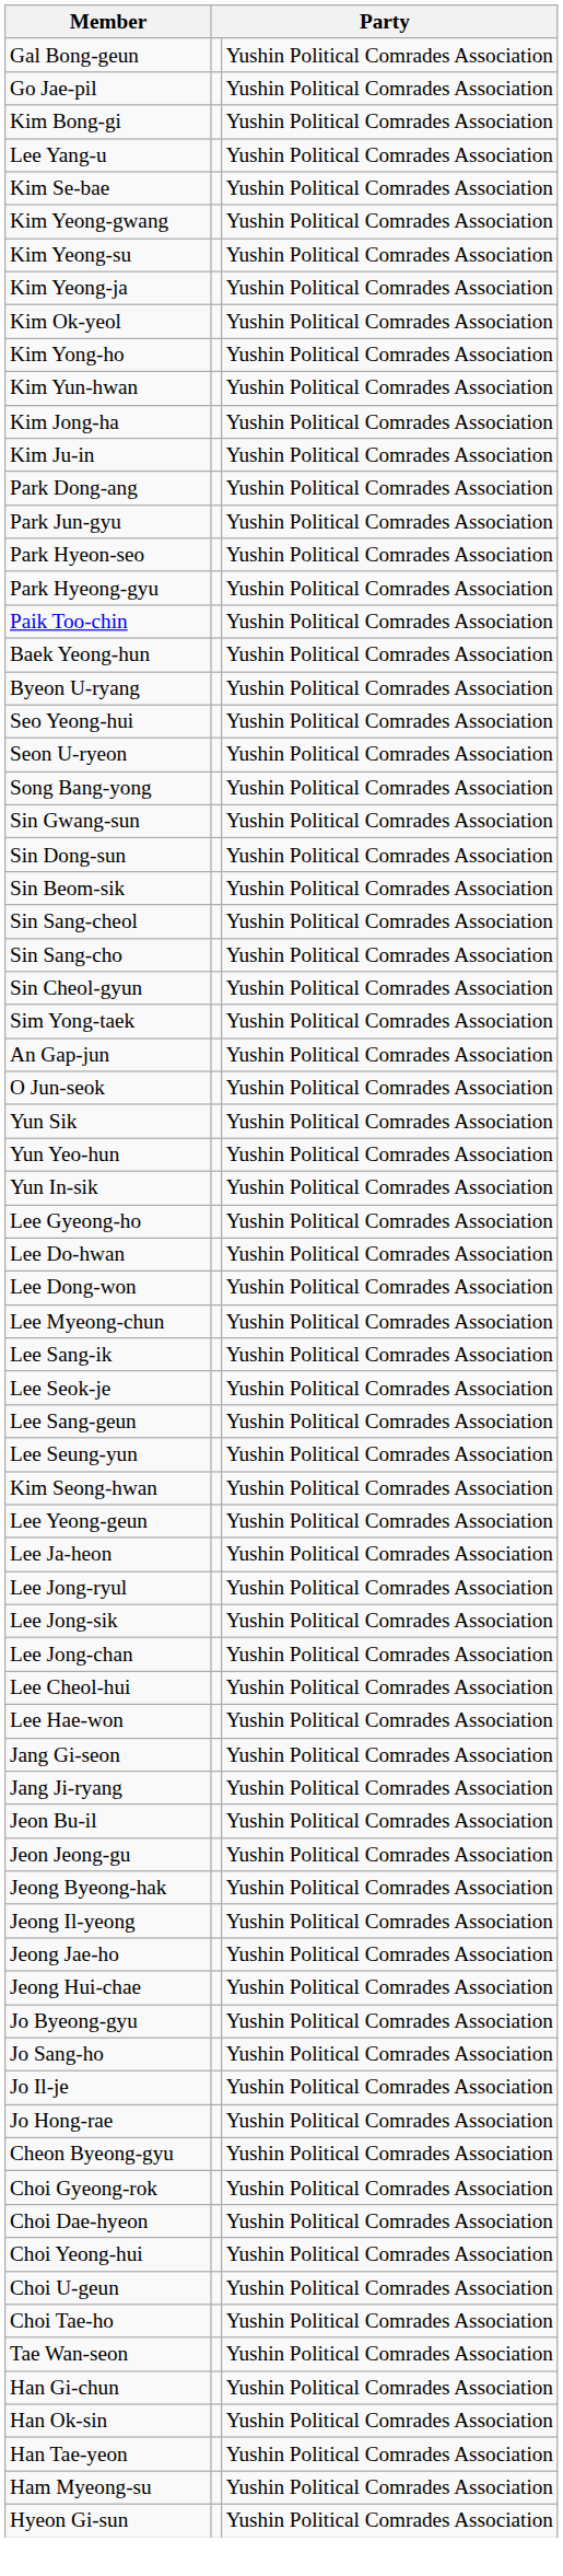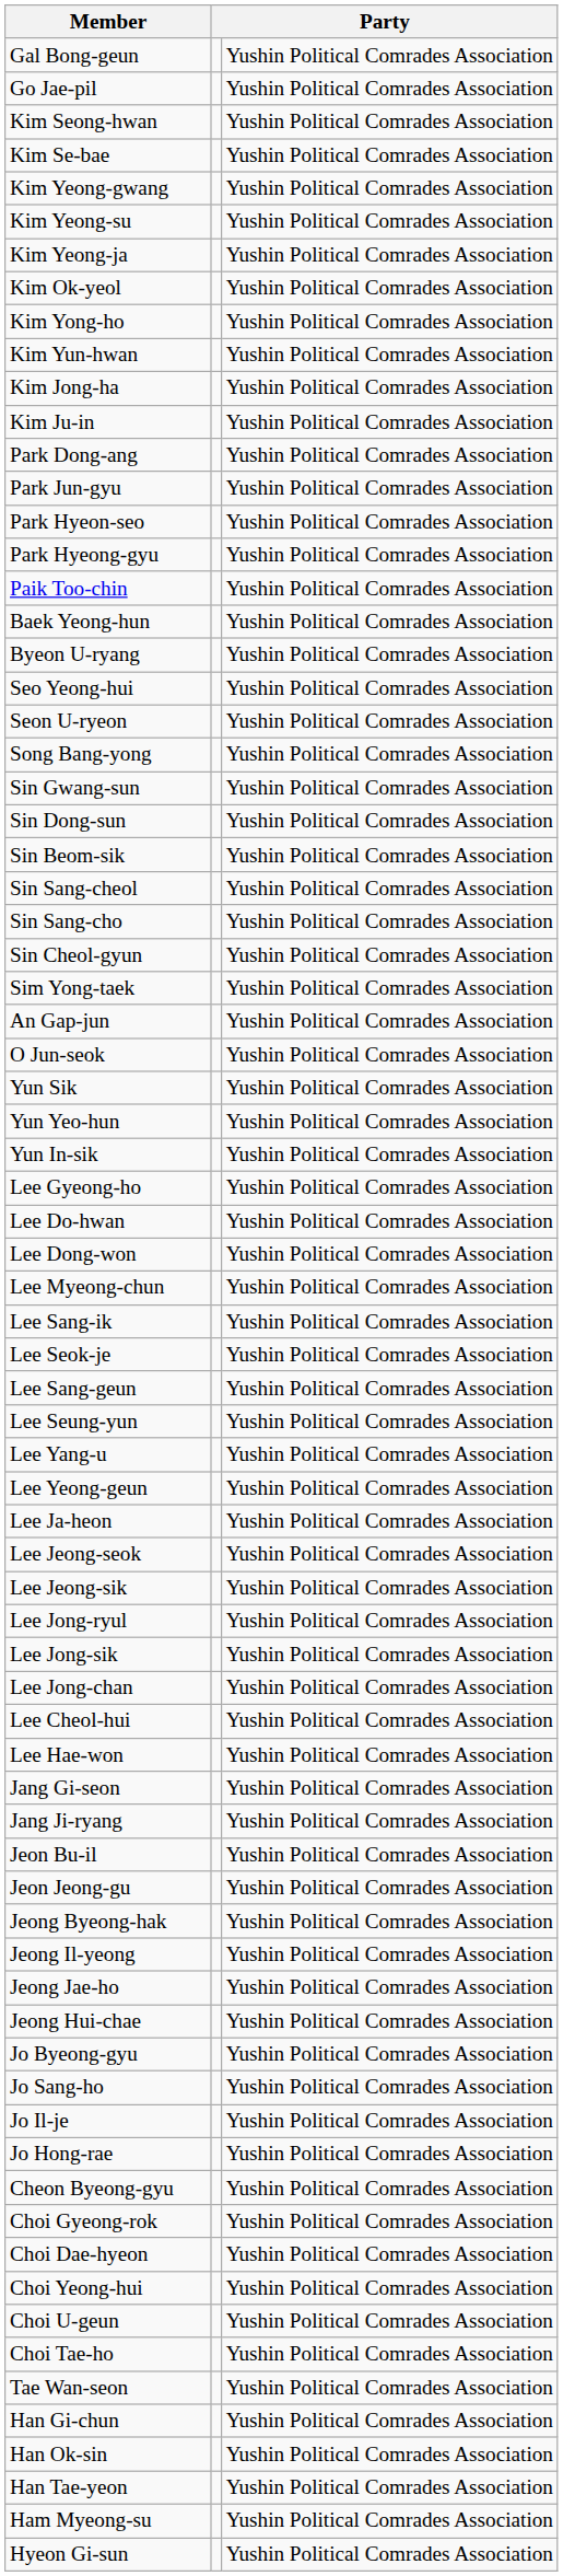- row: Kim Bong-gi | Yushin Political Comrades Association
rows swapped: Kim Seong-hwan <-> Lee Yang-u
+ row: Lee Jeong-seok | Yushin Political Comrades Association
+ row: Lee Jeong-sik | Yushin Political Comrades Association
